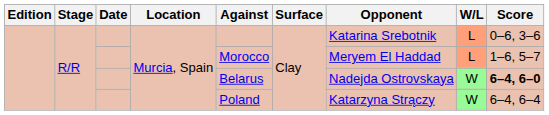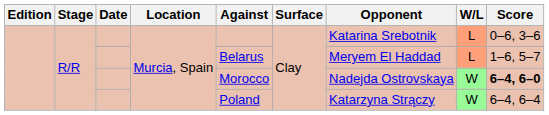row 3 | Against: Morocco -> Belarus
row 4 | Against: Belarus -> Morocco
